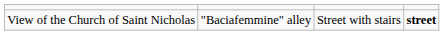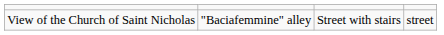View of the Church of Saint Nicholas | column 4: bold -> normal
